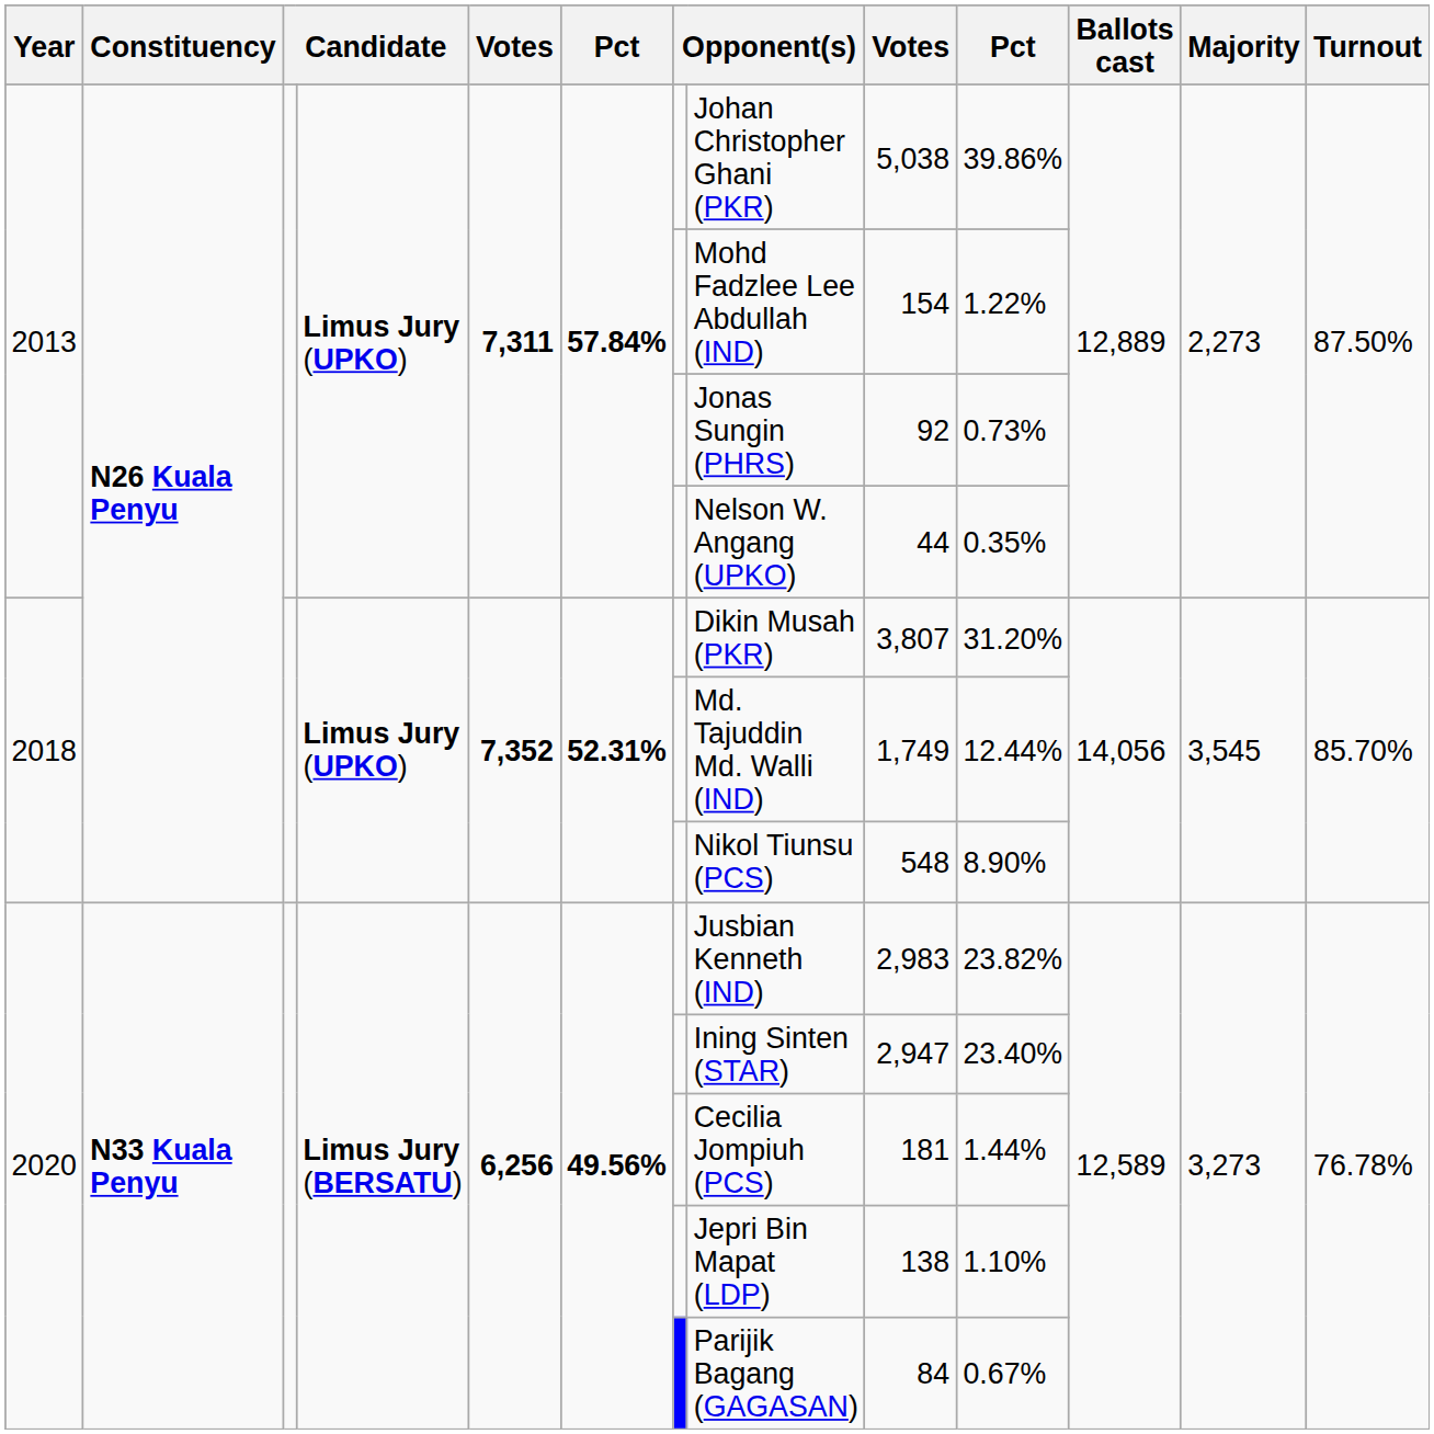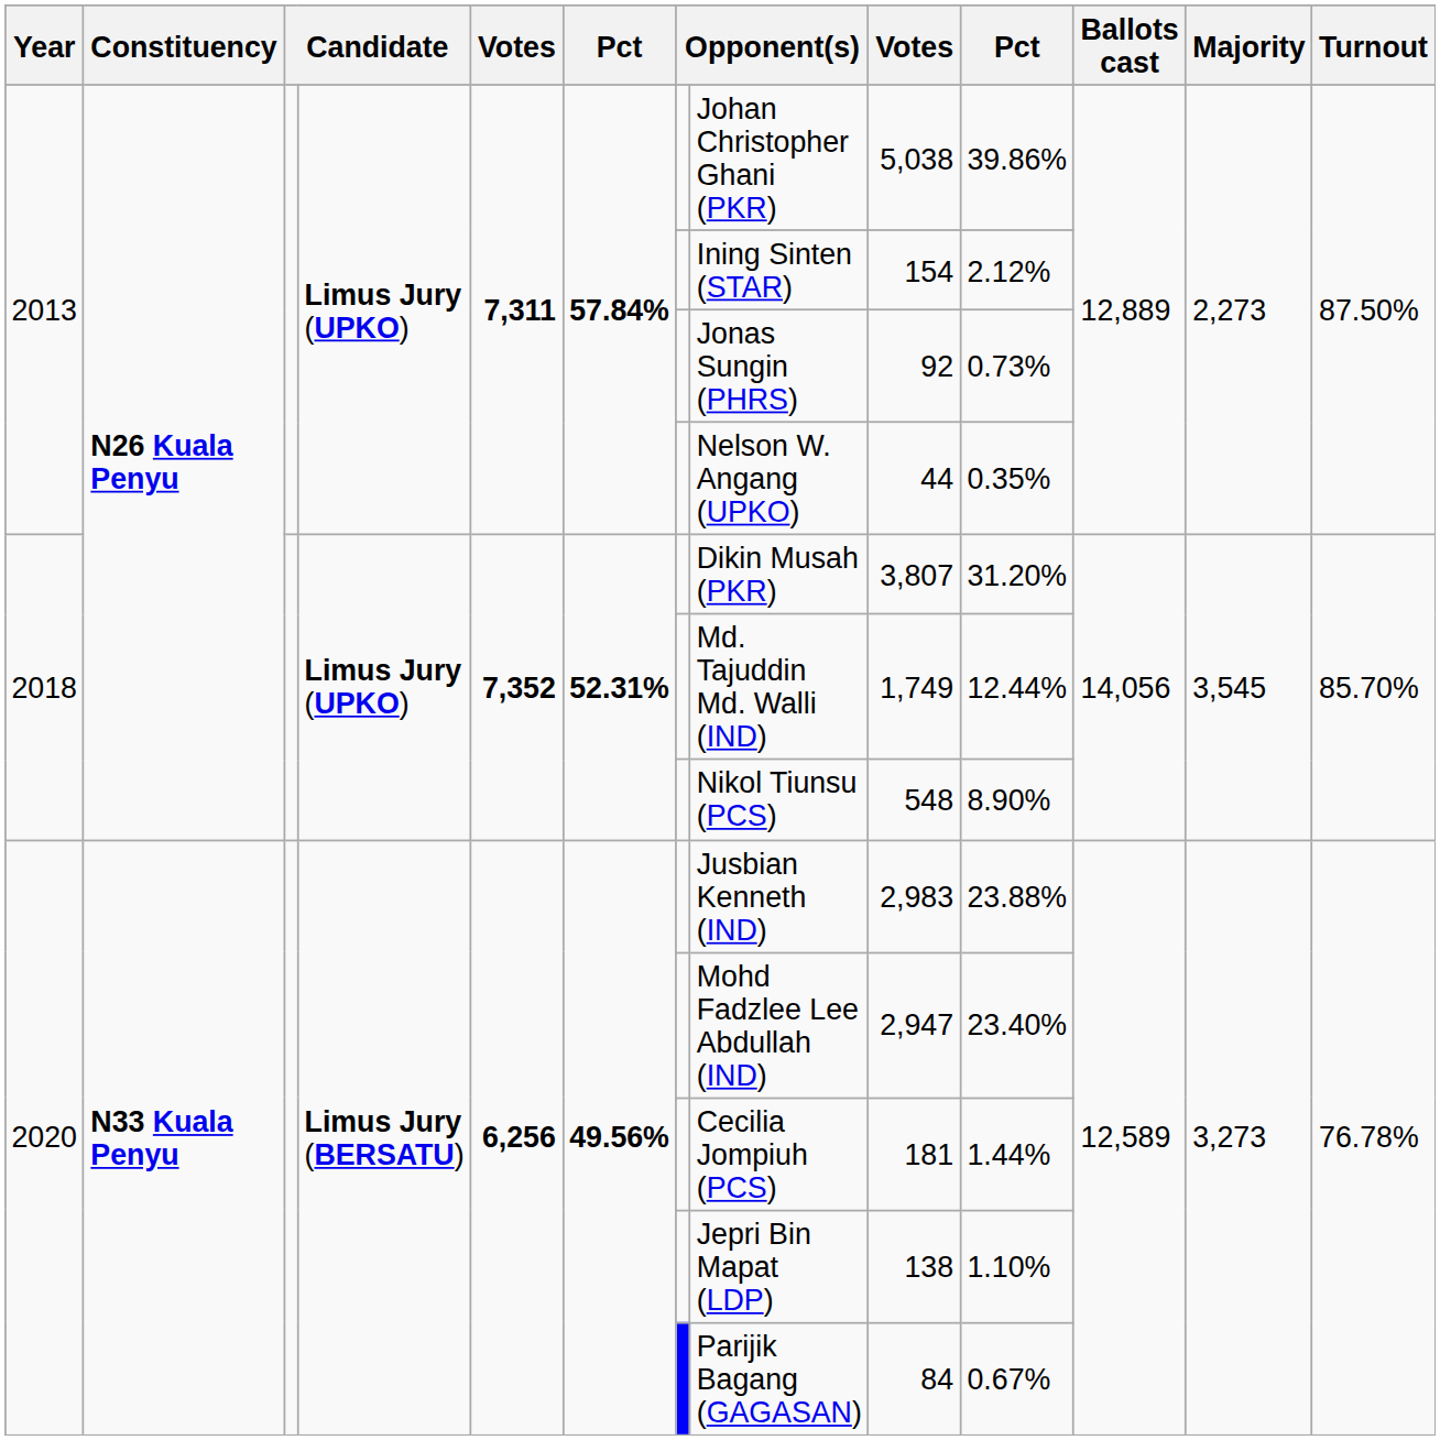row 3 | column 8: Mohd Fadzlee Lee Abdullah (IND) -> Ining Sinten (STAR)
row 3 | column 10: 1.22% -> 2.12%
row 9 | column 10: 23.82% -> 23.88%
row 10 | column 8: Ining Sinten (STAR) -> Mohd Fadzlee Lee Abdullah (IND)
